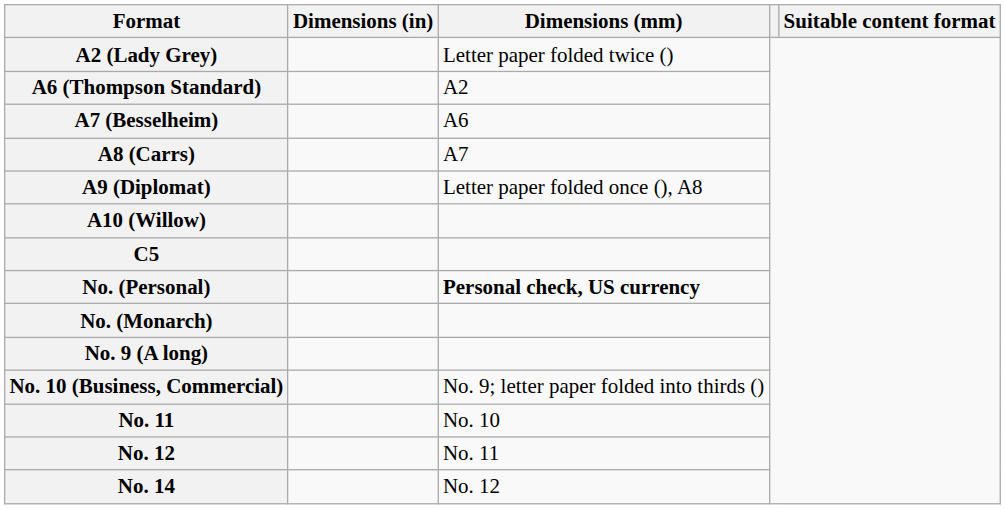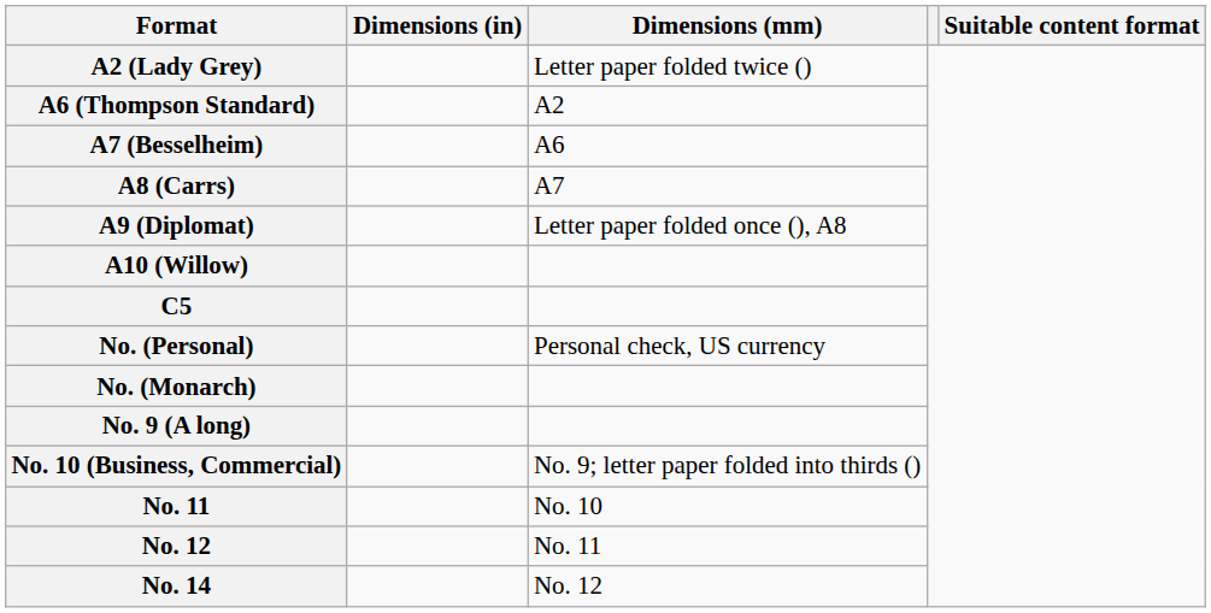No. (Personal) | Dimensions (mm): bold -> normal
